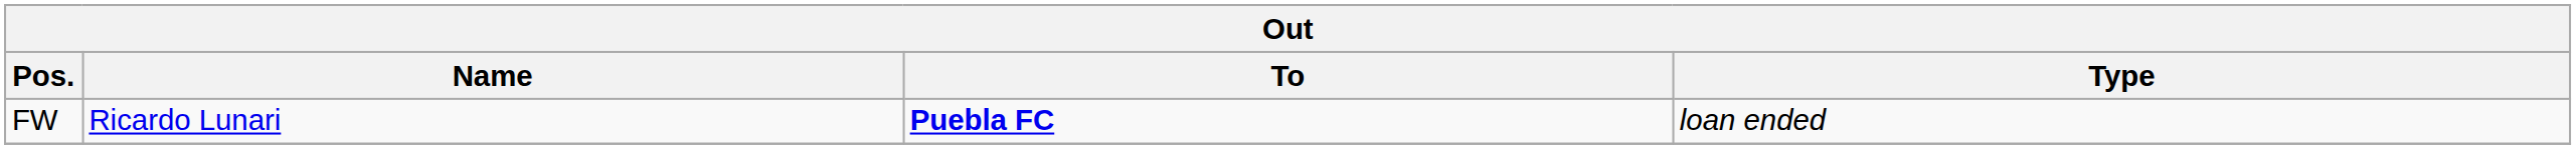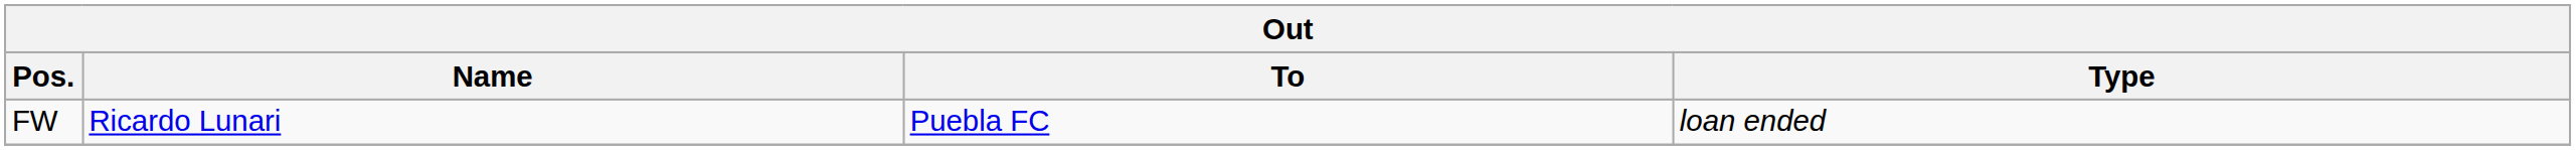FW | To: bold -> normal
